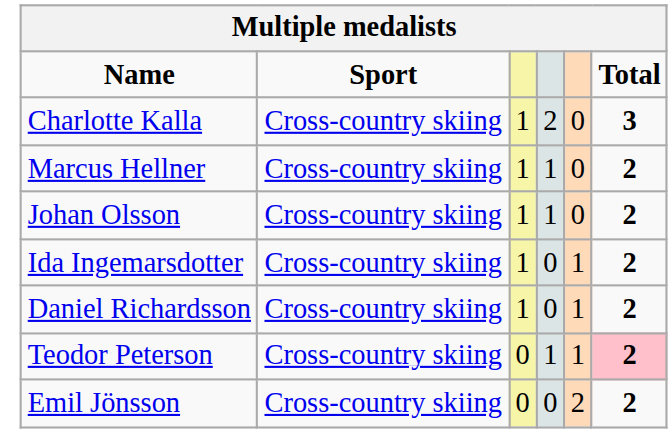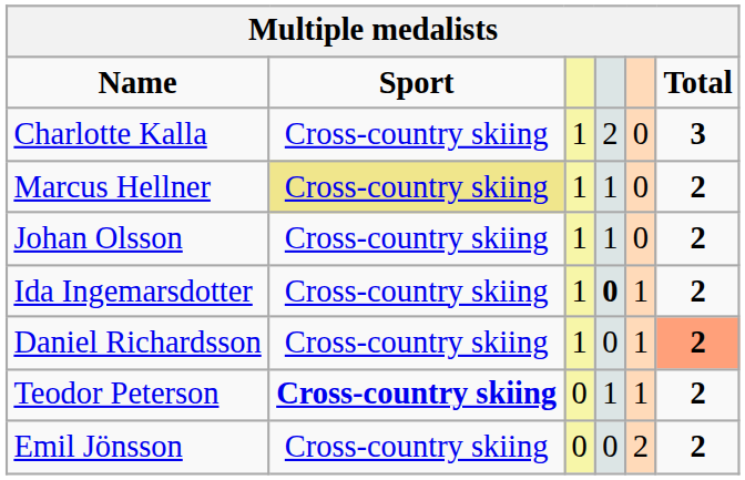Marcus Hellner | Sport: no background -> khaki background
Ida Ingemarsdotter | column 4: normal -> bold
Daniel Richardsson | Total: no background -> lightsalmon background
Teodor Peterson | Sport: normal -> bold
Teodor Peterson | Total: pink background -> no background
